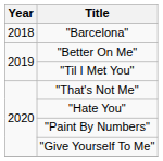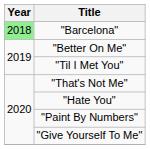"Barcelona" | Year: no background -> lightgreen background
